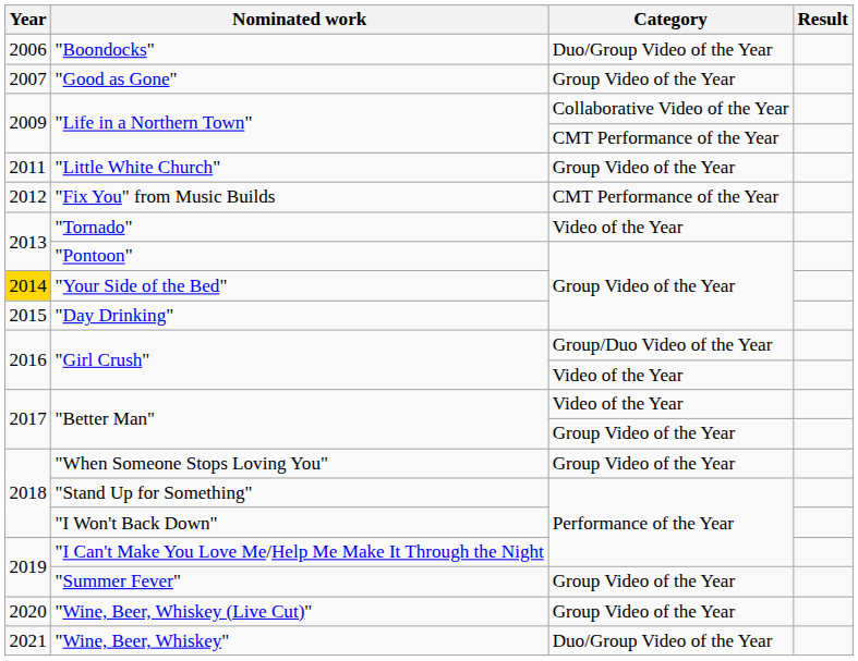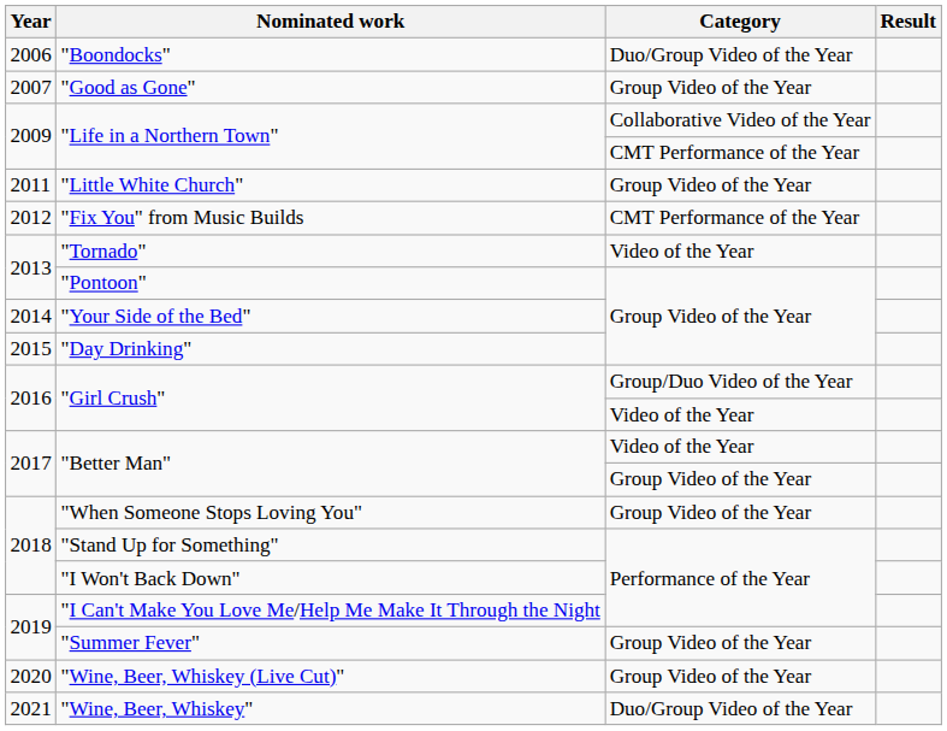"Your Side of the Bed" | Year: gold background -> no background
